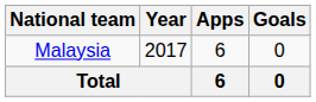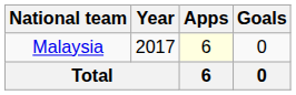Malaysia | Apps: no background -> lightyellow background
